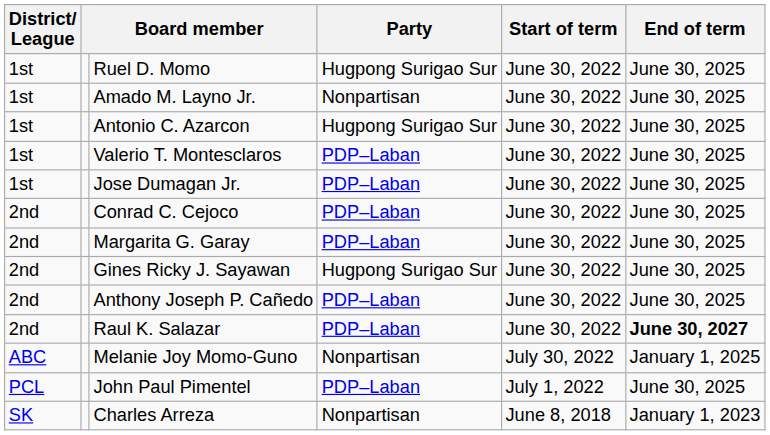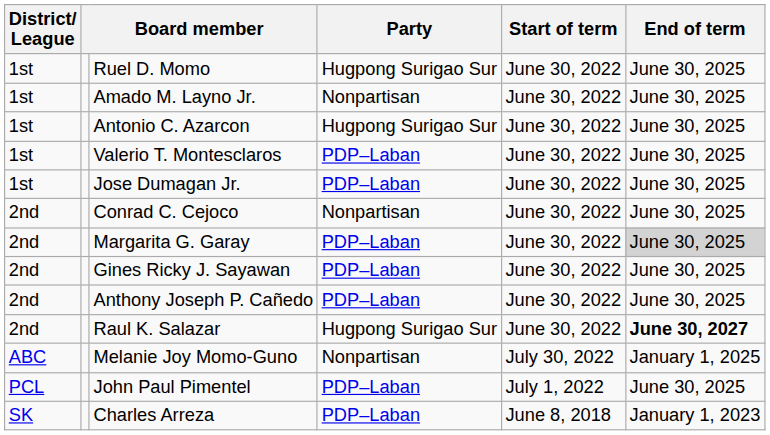Conrad C. Cejoco | Party: PDP–Laban -> Nonpartisan
Margarita G. Garay | End of term: no background -> lightgrey background
Gines Ricky J. Sayawan | Party: Hugpong Surigao Sur -> PDP–Laban
Raul K. Salazar | Party: PDP–Laban -> Hugpong Surigao Sur
Charles Arreza | Party: Nonpartisan -> PDP–Laban
